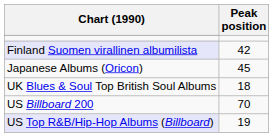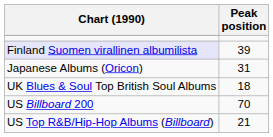row 3 | Peak position: 42 -> 39
row 4 | Peak position: 45 -> 31
row 7 | Chart (1990): lavender background -> no background
row 7 | Peak position: 19 -> 21
